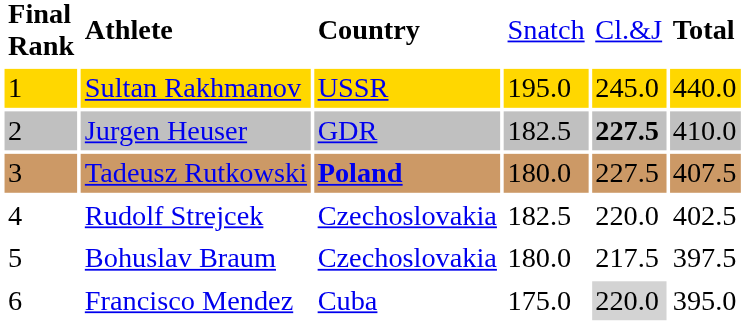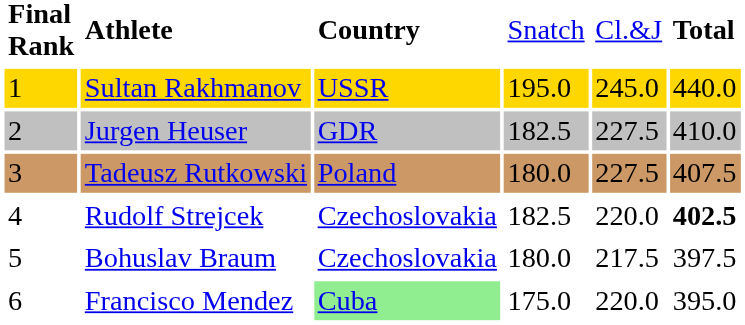Jurgen Heuser | column 5: bold -> normal
Tadeusz Rutkowski | column 3: bold -> normal
Rudolf Strejcek | column 6: normal -> bold
Francisco Mendez | column 3: no background -> lightgreen background
Francisco Mendez | column 5: lightgrey background -> no background
